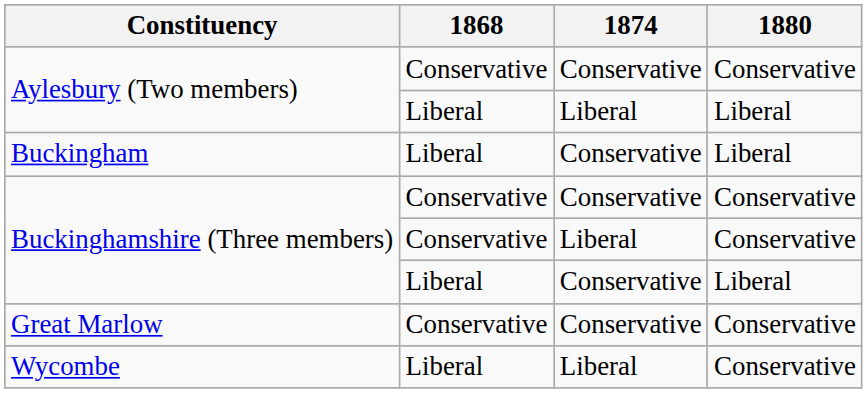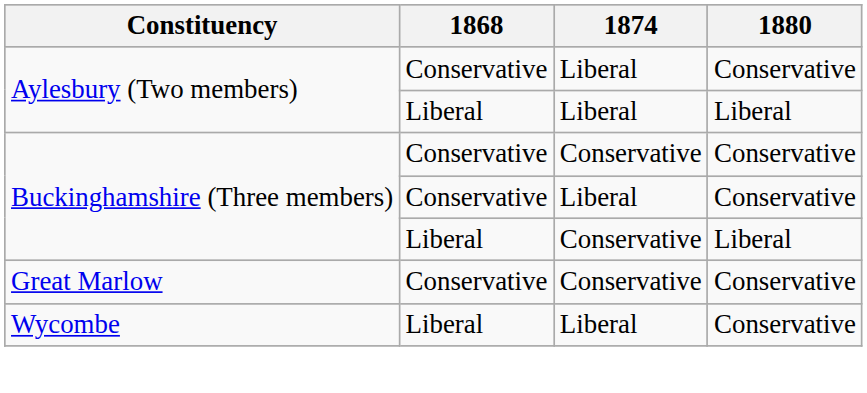Aylesbury (Two members) / Conservative | 1874: Conservative -> Liberal
- row: Buckingham | Liberal | Conservative | Liberal
